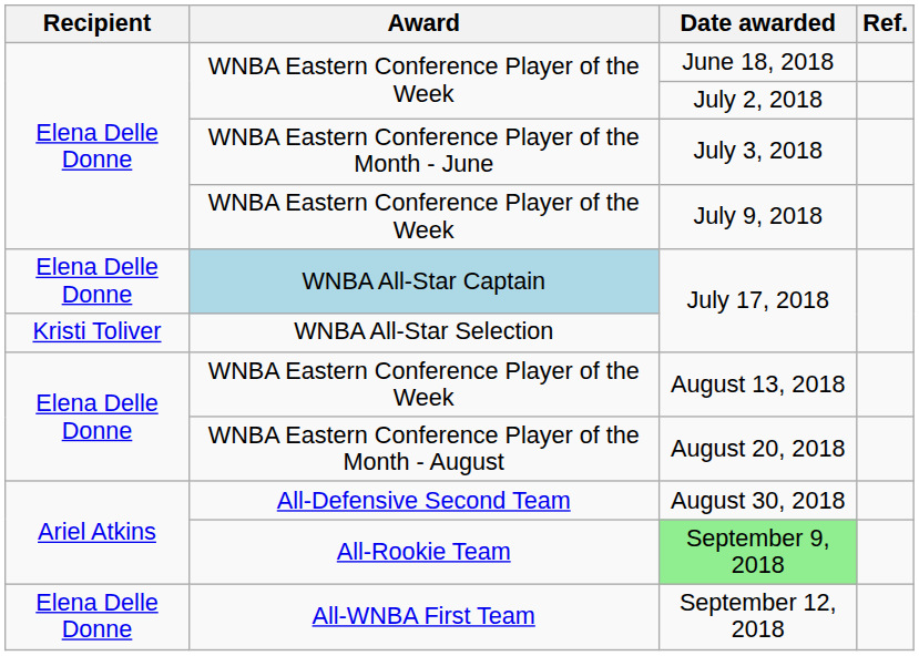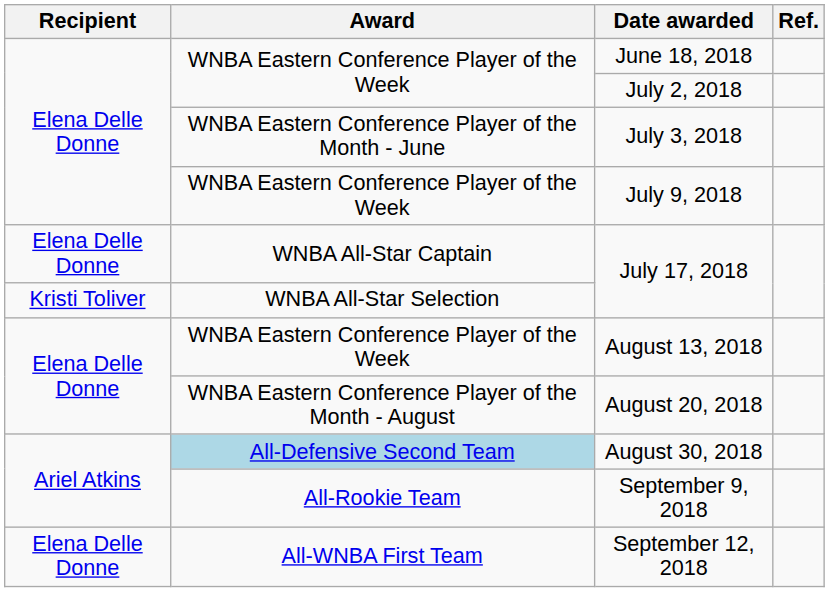WNBA All-Star Captain / July 17, 2018 | Award: lightblue background -> no background
August 30, 2018 | Award: no background -> lightblue background
September 9, 2018 | Date awarded: lightgreen background -> no background
